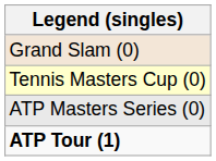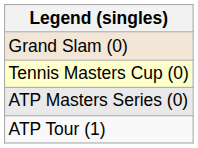row 5 | column 1: bold -> normal
